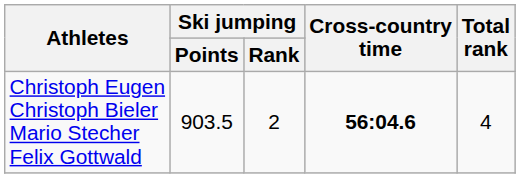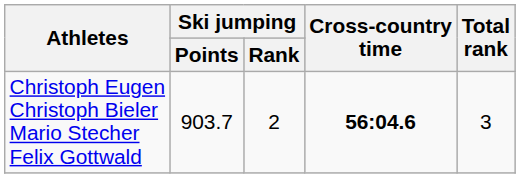row 3 | Ski jumping / Points: 903.5 -> 903.7
row 3 | Total rank: 4 -> 3
